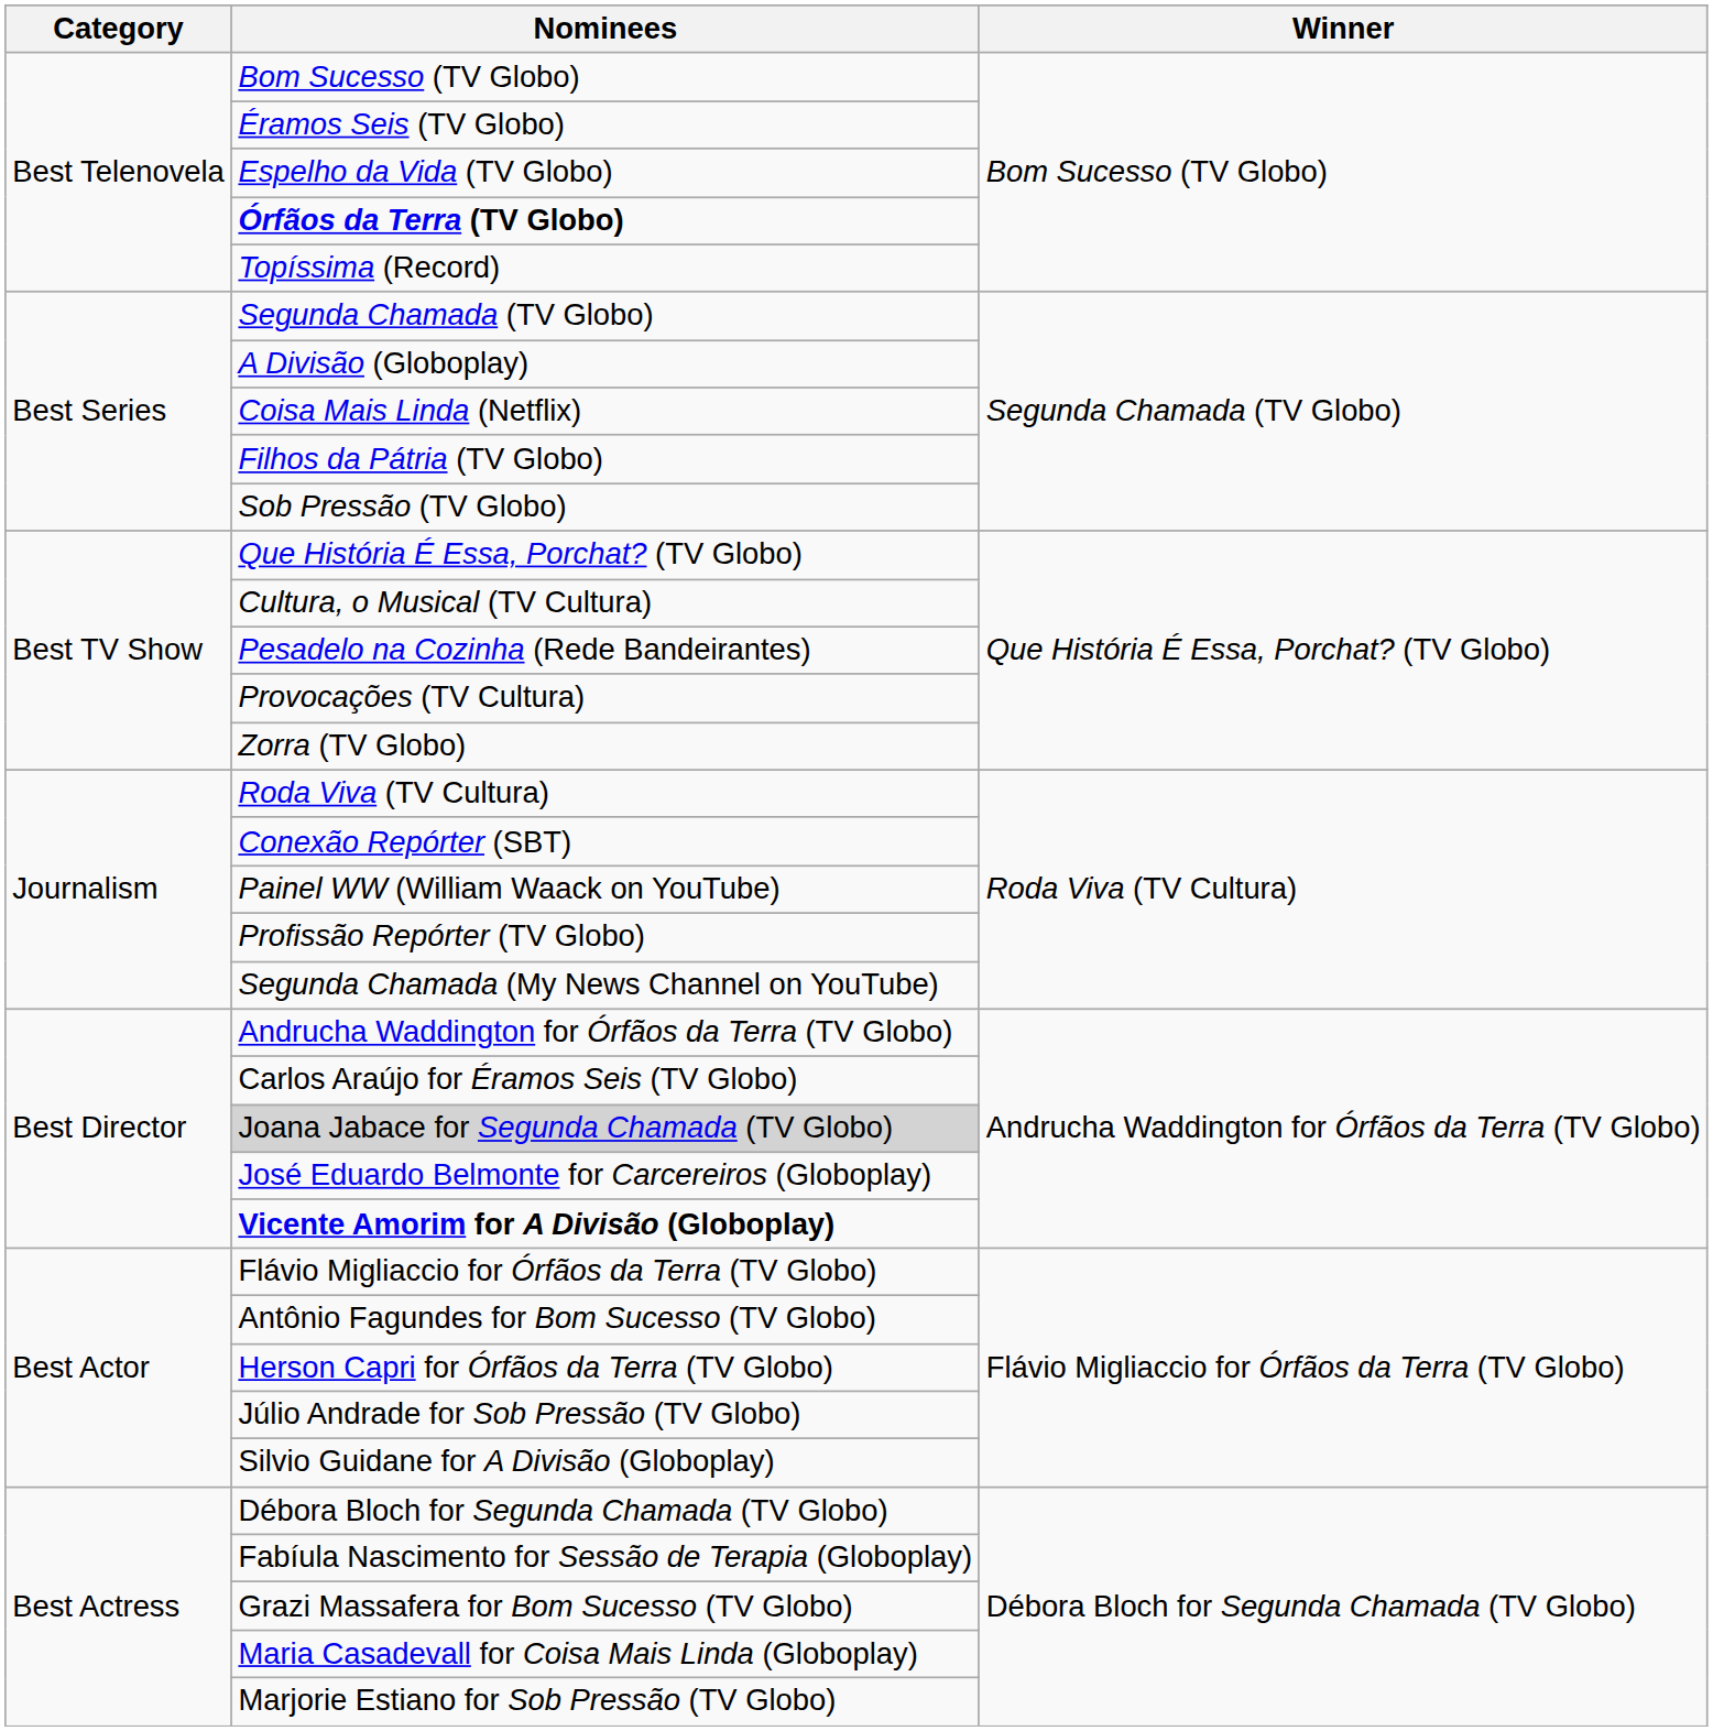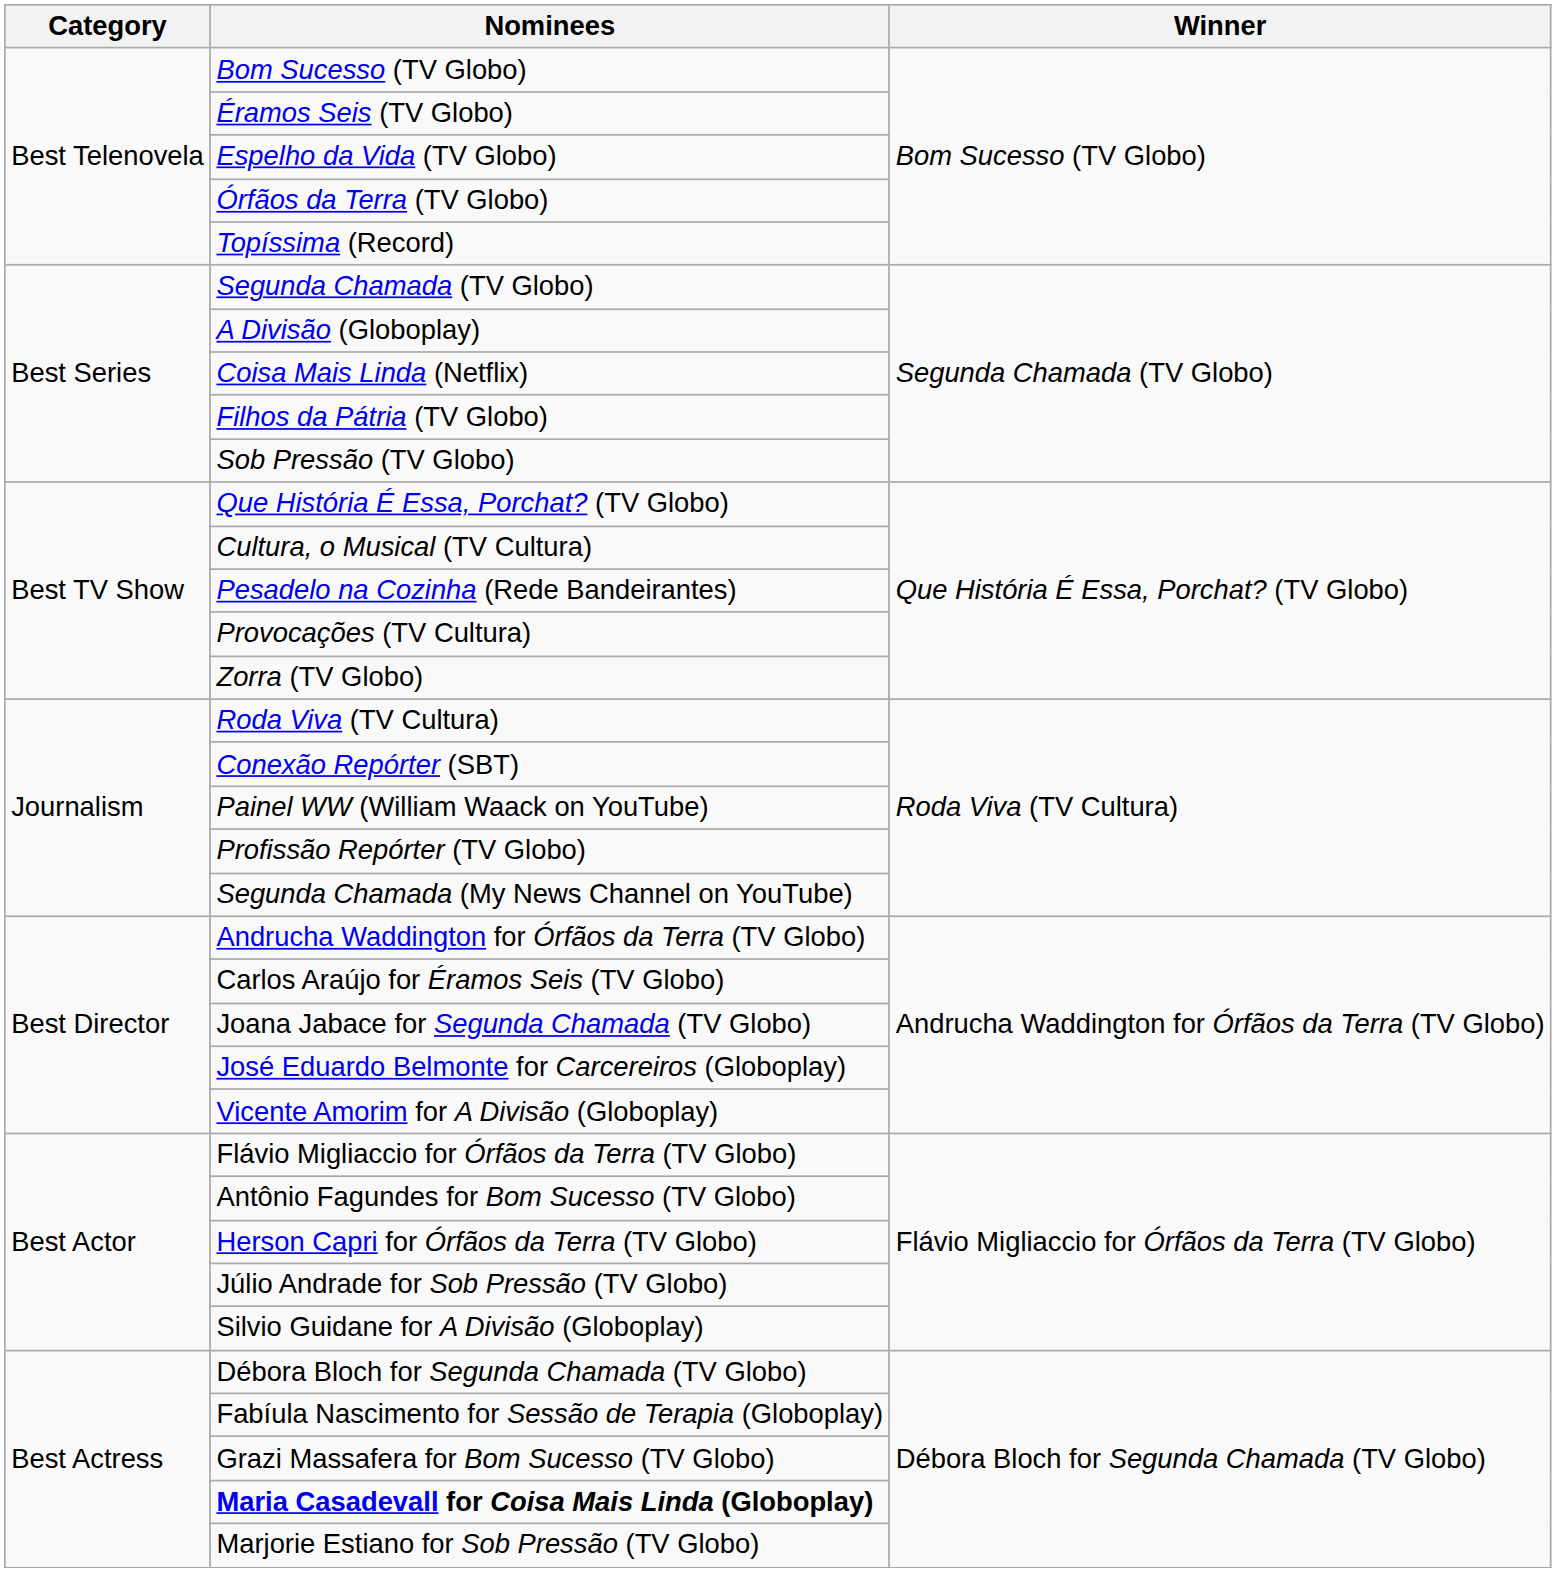Órfãos da Terra (TV Globo) | Nominees: bold -> normal
Joana Jabace for Segunda Chamada (TV Globo) | Nominees: lightgrey background -> no background
Vicente Amorim for A Divisão (Globoplay) | Nominees: bold -> normal
Maria Casadevall for Coisa Mais Linda (Globoplay) | Nominees: normal -> bold
